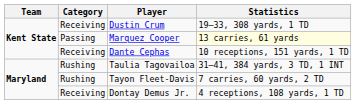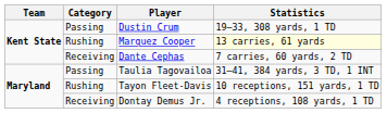Dustin Crum | Category: Receiving -> Passing
Marquez Cooper | Category: Passing -> Rushing
Dante Cephas | Statistics: 10 receptions, 151 yards, 1 TD -> 7 carries, 60 yards, 2 TD
Taulia Tagovailoa | Category: Rushing -> Passing
Tayon Fleet-Davis | Statistics: 7 carries, 60 yards, 2 TD -> 10 receptions, 151 yards, 1 TD
